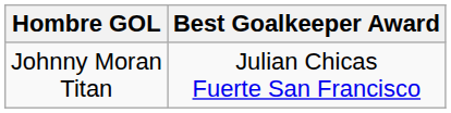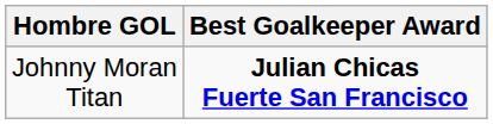Johnny Moran Titan | Best Goalkeeper Award: normal -> bold
